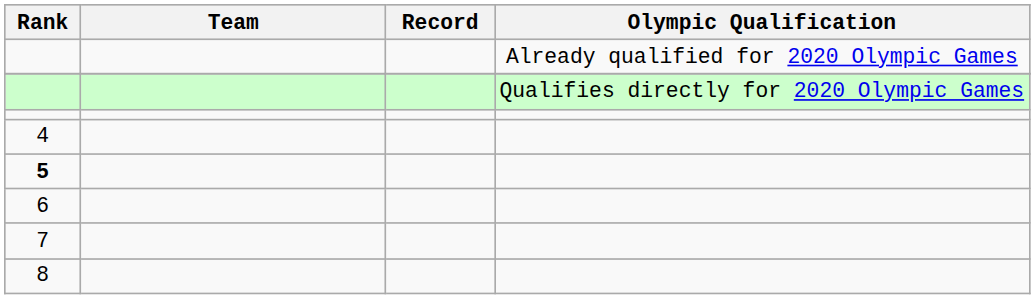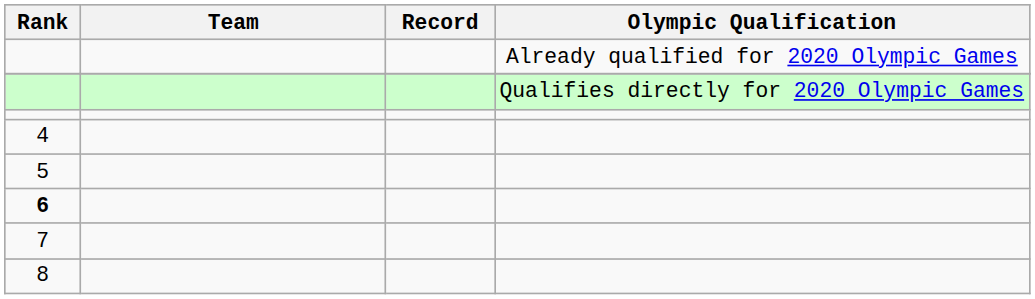5 | Rank: bold -> normal
6 | Rank: normal -> bold
